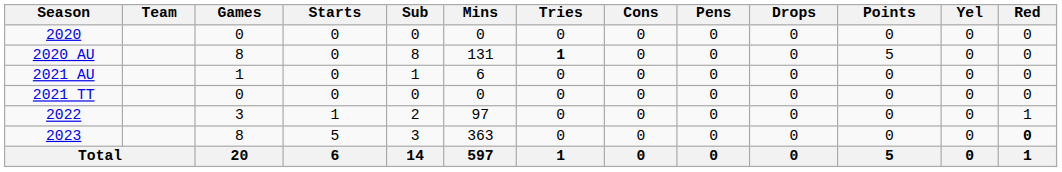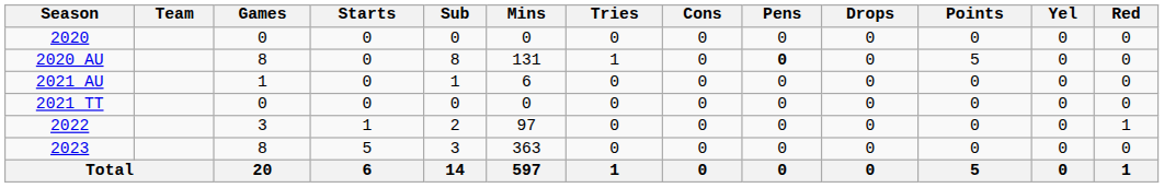2020 AU | Tries: bold -> normal
2020 AU | Pens: normal -> bold
2023 | Red: bold -> normal
